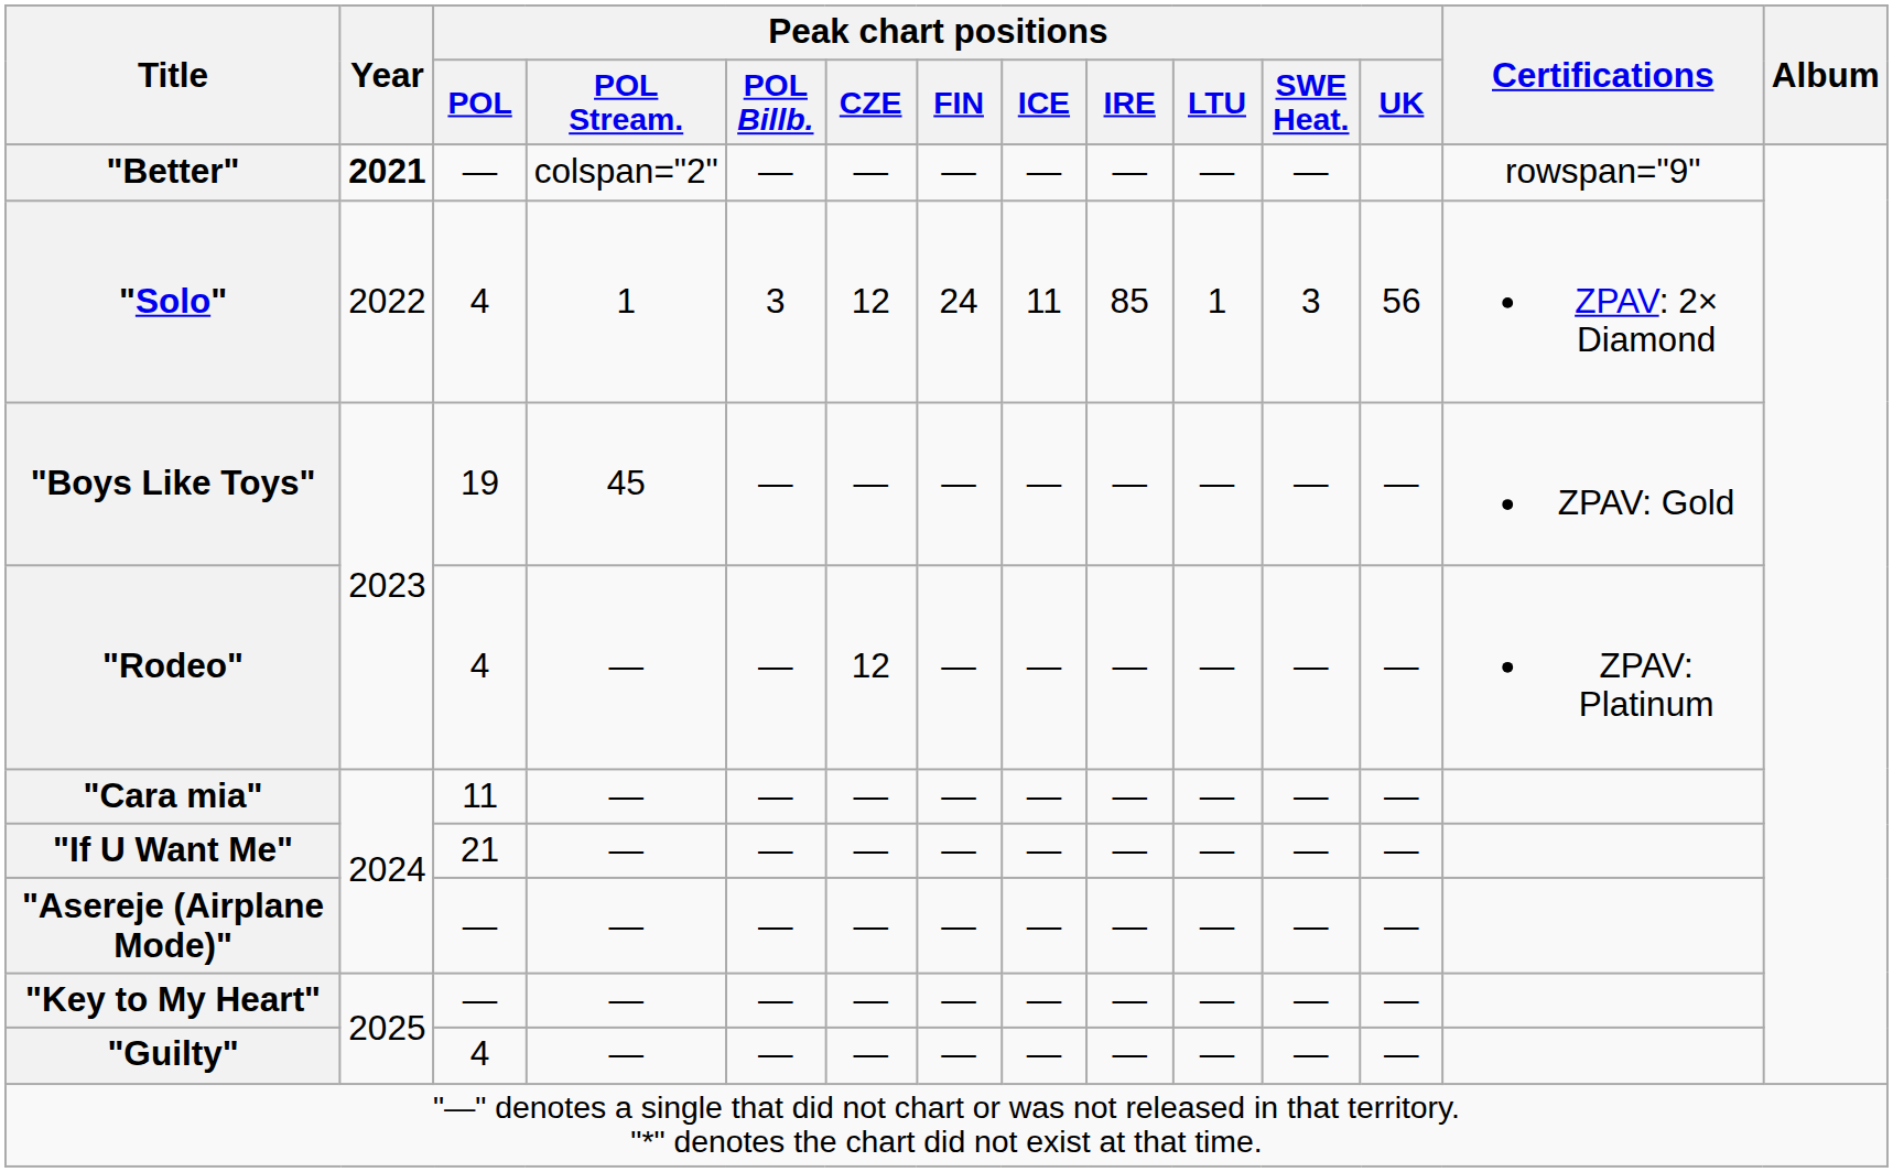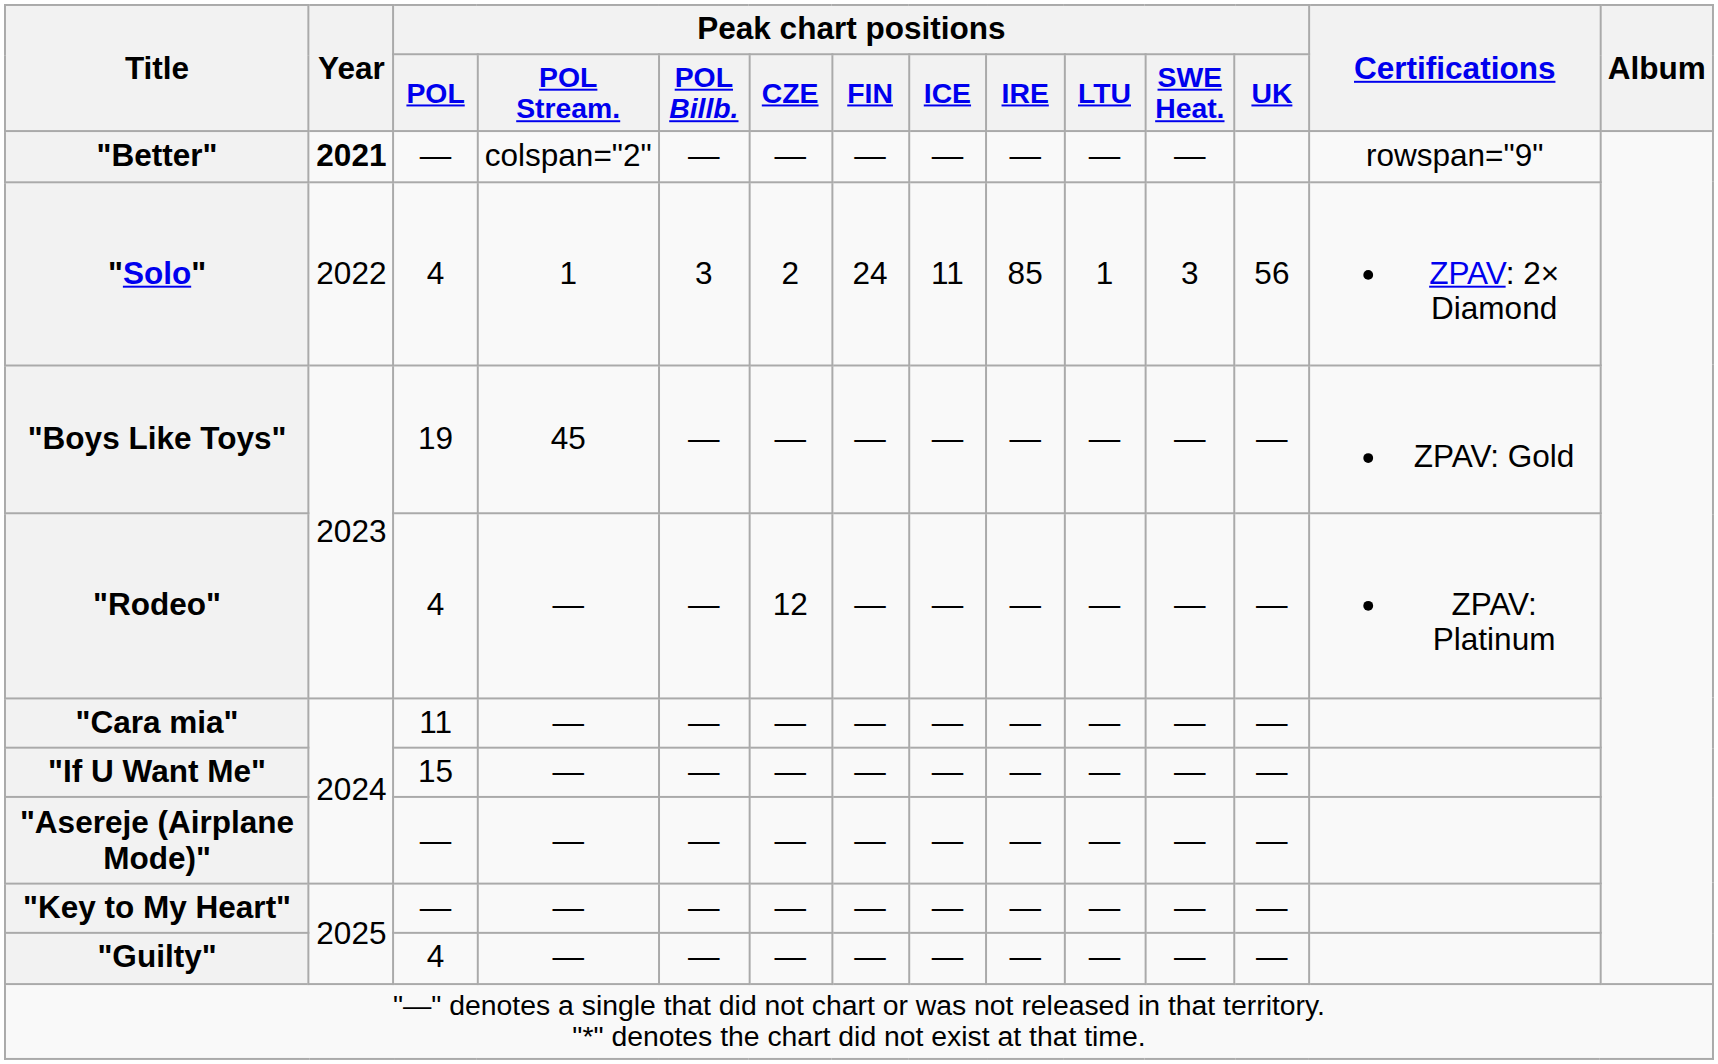"Solo" | Peak chart positions / CZE: 12 -> 2
"If U Want Me" | Peak chart positions / POL: 21 -> 15
